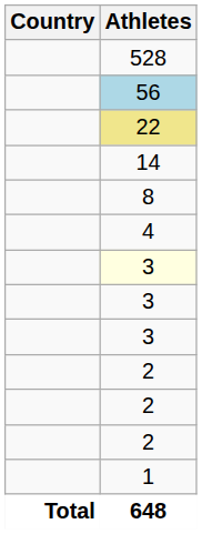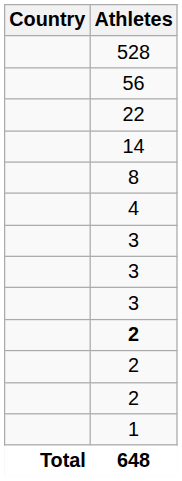row 3 | Athletes: lightblue background -> no background
row 4 | Athletes: khaki background -> no background
row 8 | Athletes: lightyellow background -> no background
row 11 | Athletes: normal -> bold
